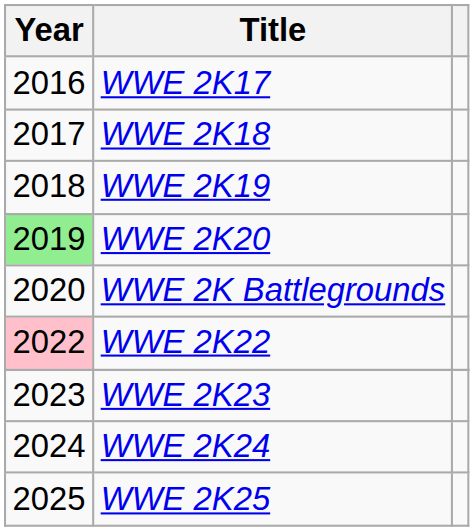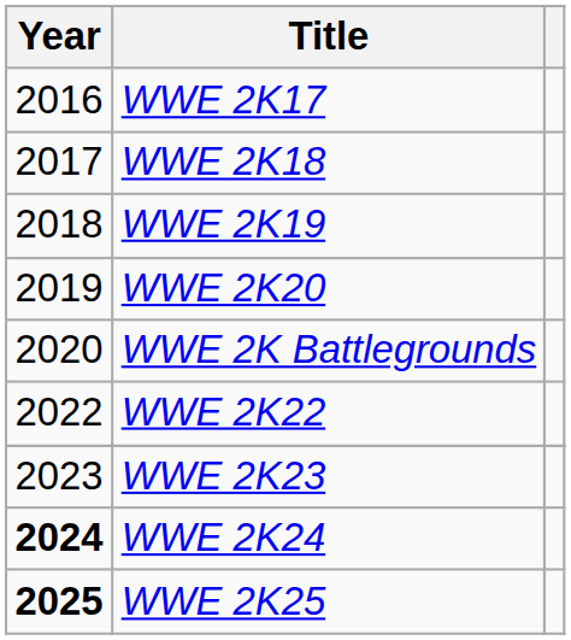WWE 2K20 | Year: lightgreen background -> no background
WWE 2K22 | Year: pink background -> no background
WWE 2K24 | Year: normal -> bold
WWE 2K25 | Year: normal -> bold
